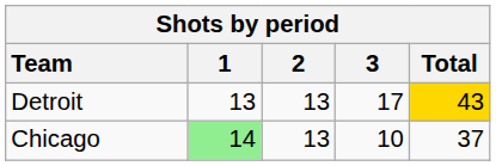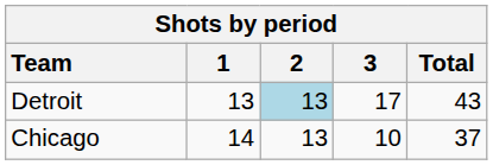Detroit | 2: no background -> lightblue background
Detroit | Total: gold background -> no background
Chicago | 1: lightgreen background -> no background
